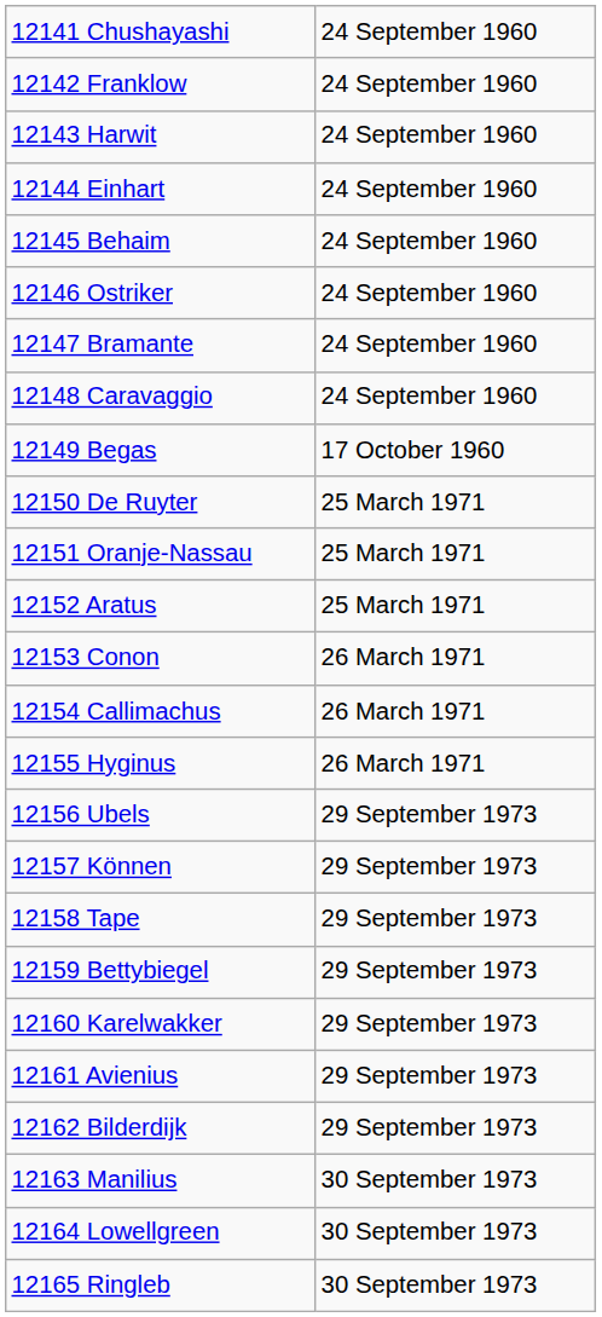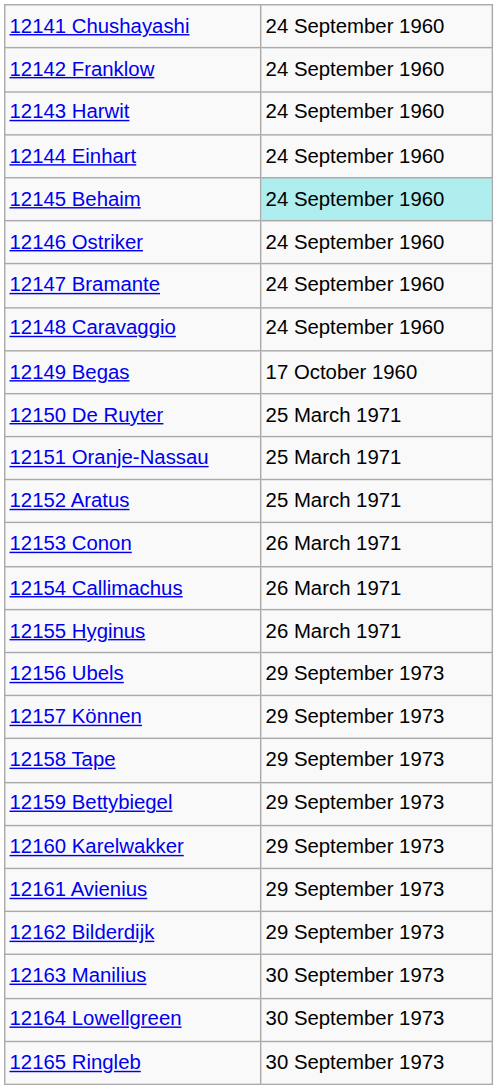12145 Behaim | column 2: no background -> paleturquoise background
